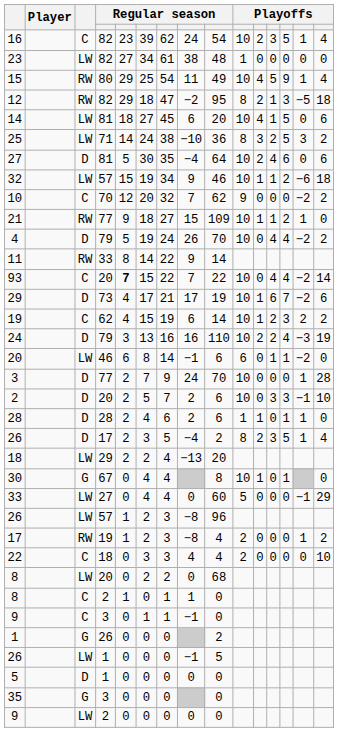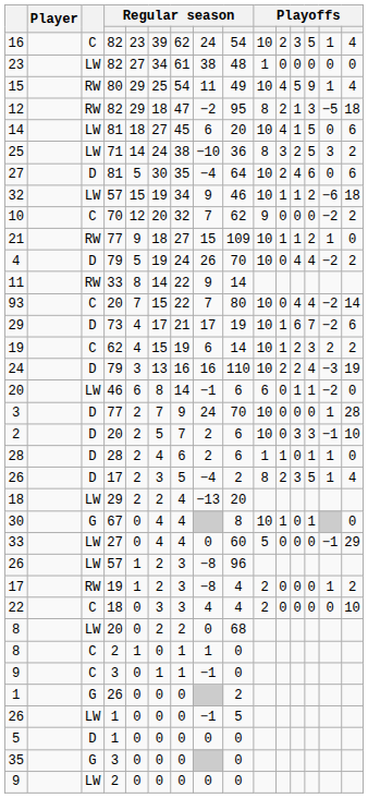93 | column 5: bold -> normal
93 | column 9: 22 -> 80
